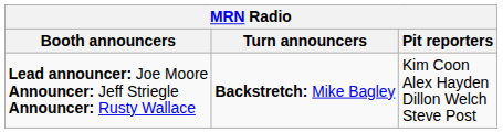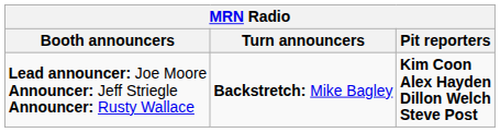row 3 | Pit reporters: normal -> bold
